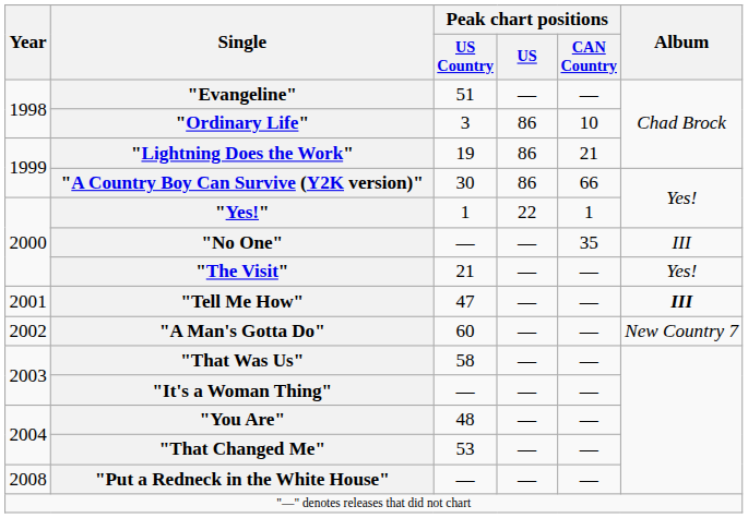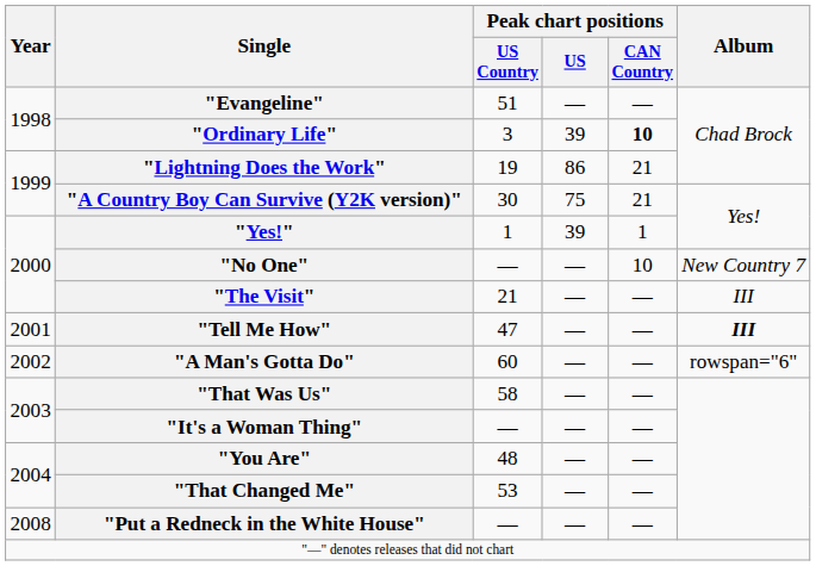"Ordinary Life" | Peak chart positions / US: 86 -> 39
"Ordinary Life" | Peak chart positions / CAN Country: normal -> bold
"A Country Boy Can Survive (Y2K version)" | Peak chart positions / US: 86 -> 75
"A Country Boy Can Survive (Y2K version)" | Peak chart positions / CAN Country: 66 -> 21
"Yes!" | Peak chart positions / US: 22 -> 39
"No One" | Peak chart positions / CAN Country: 35 -> 10
"No One" | Album: III -> New Country 7
"The Visit" | Album: Yes! -> III
"A Man's Gotta Do" | Album: New Country 7 -> rowspan="6"
